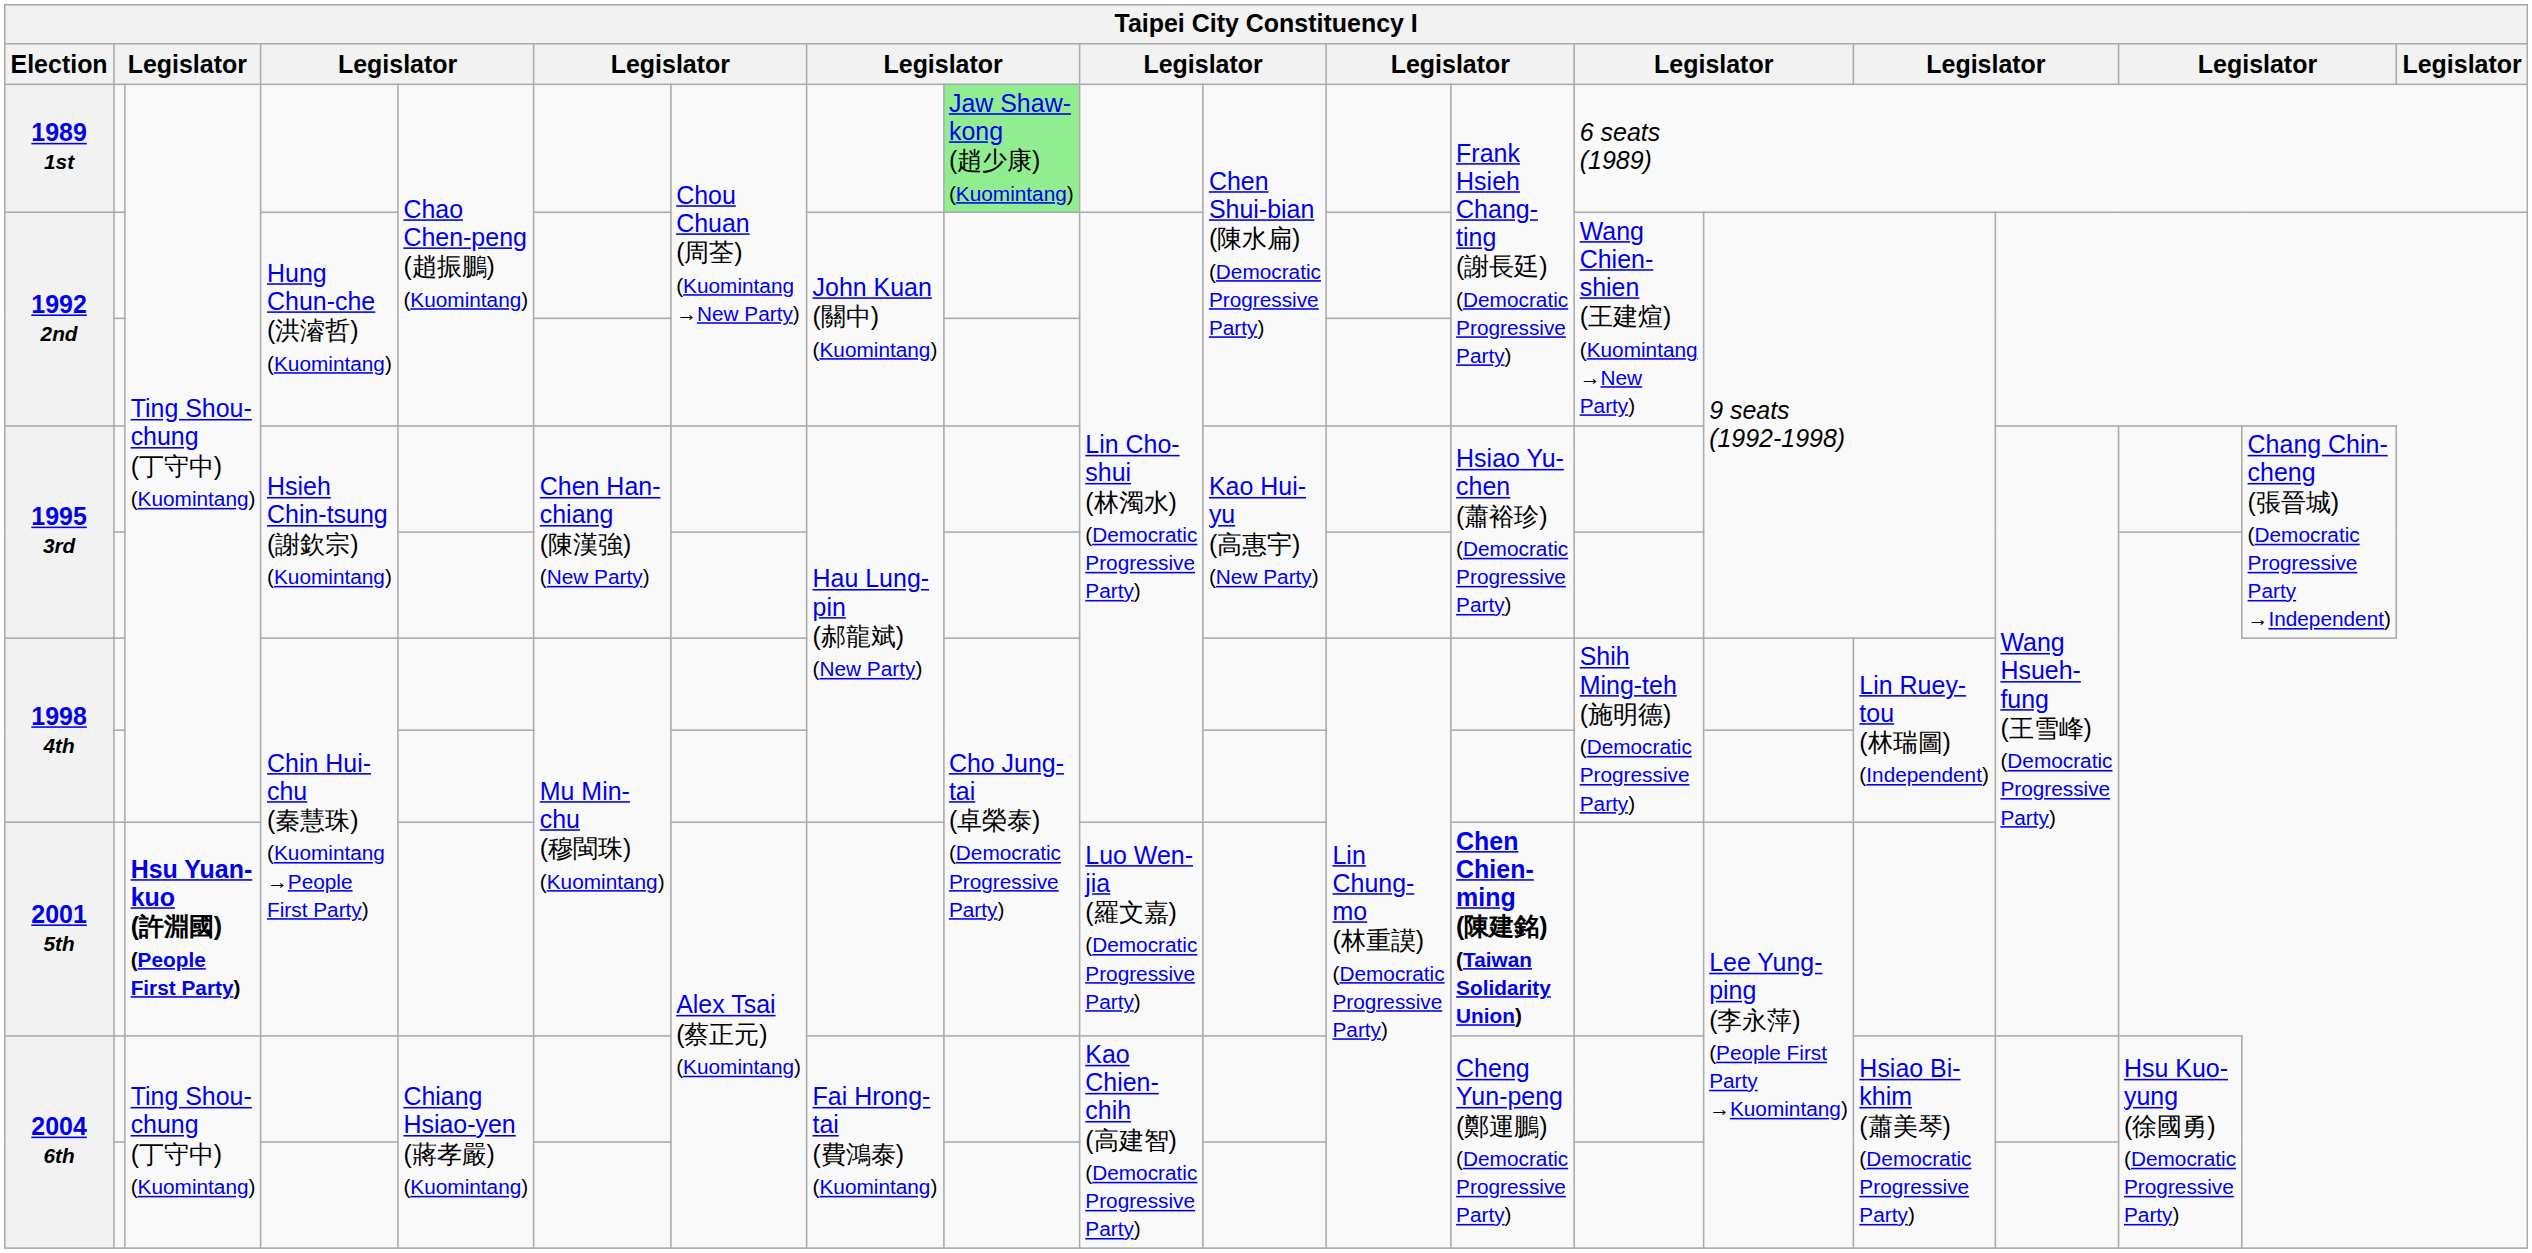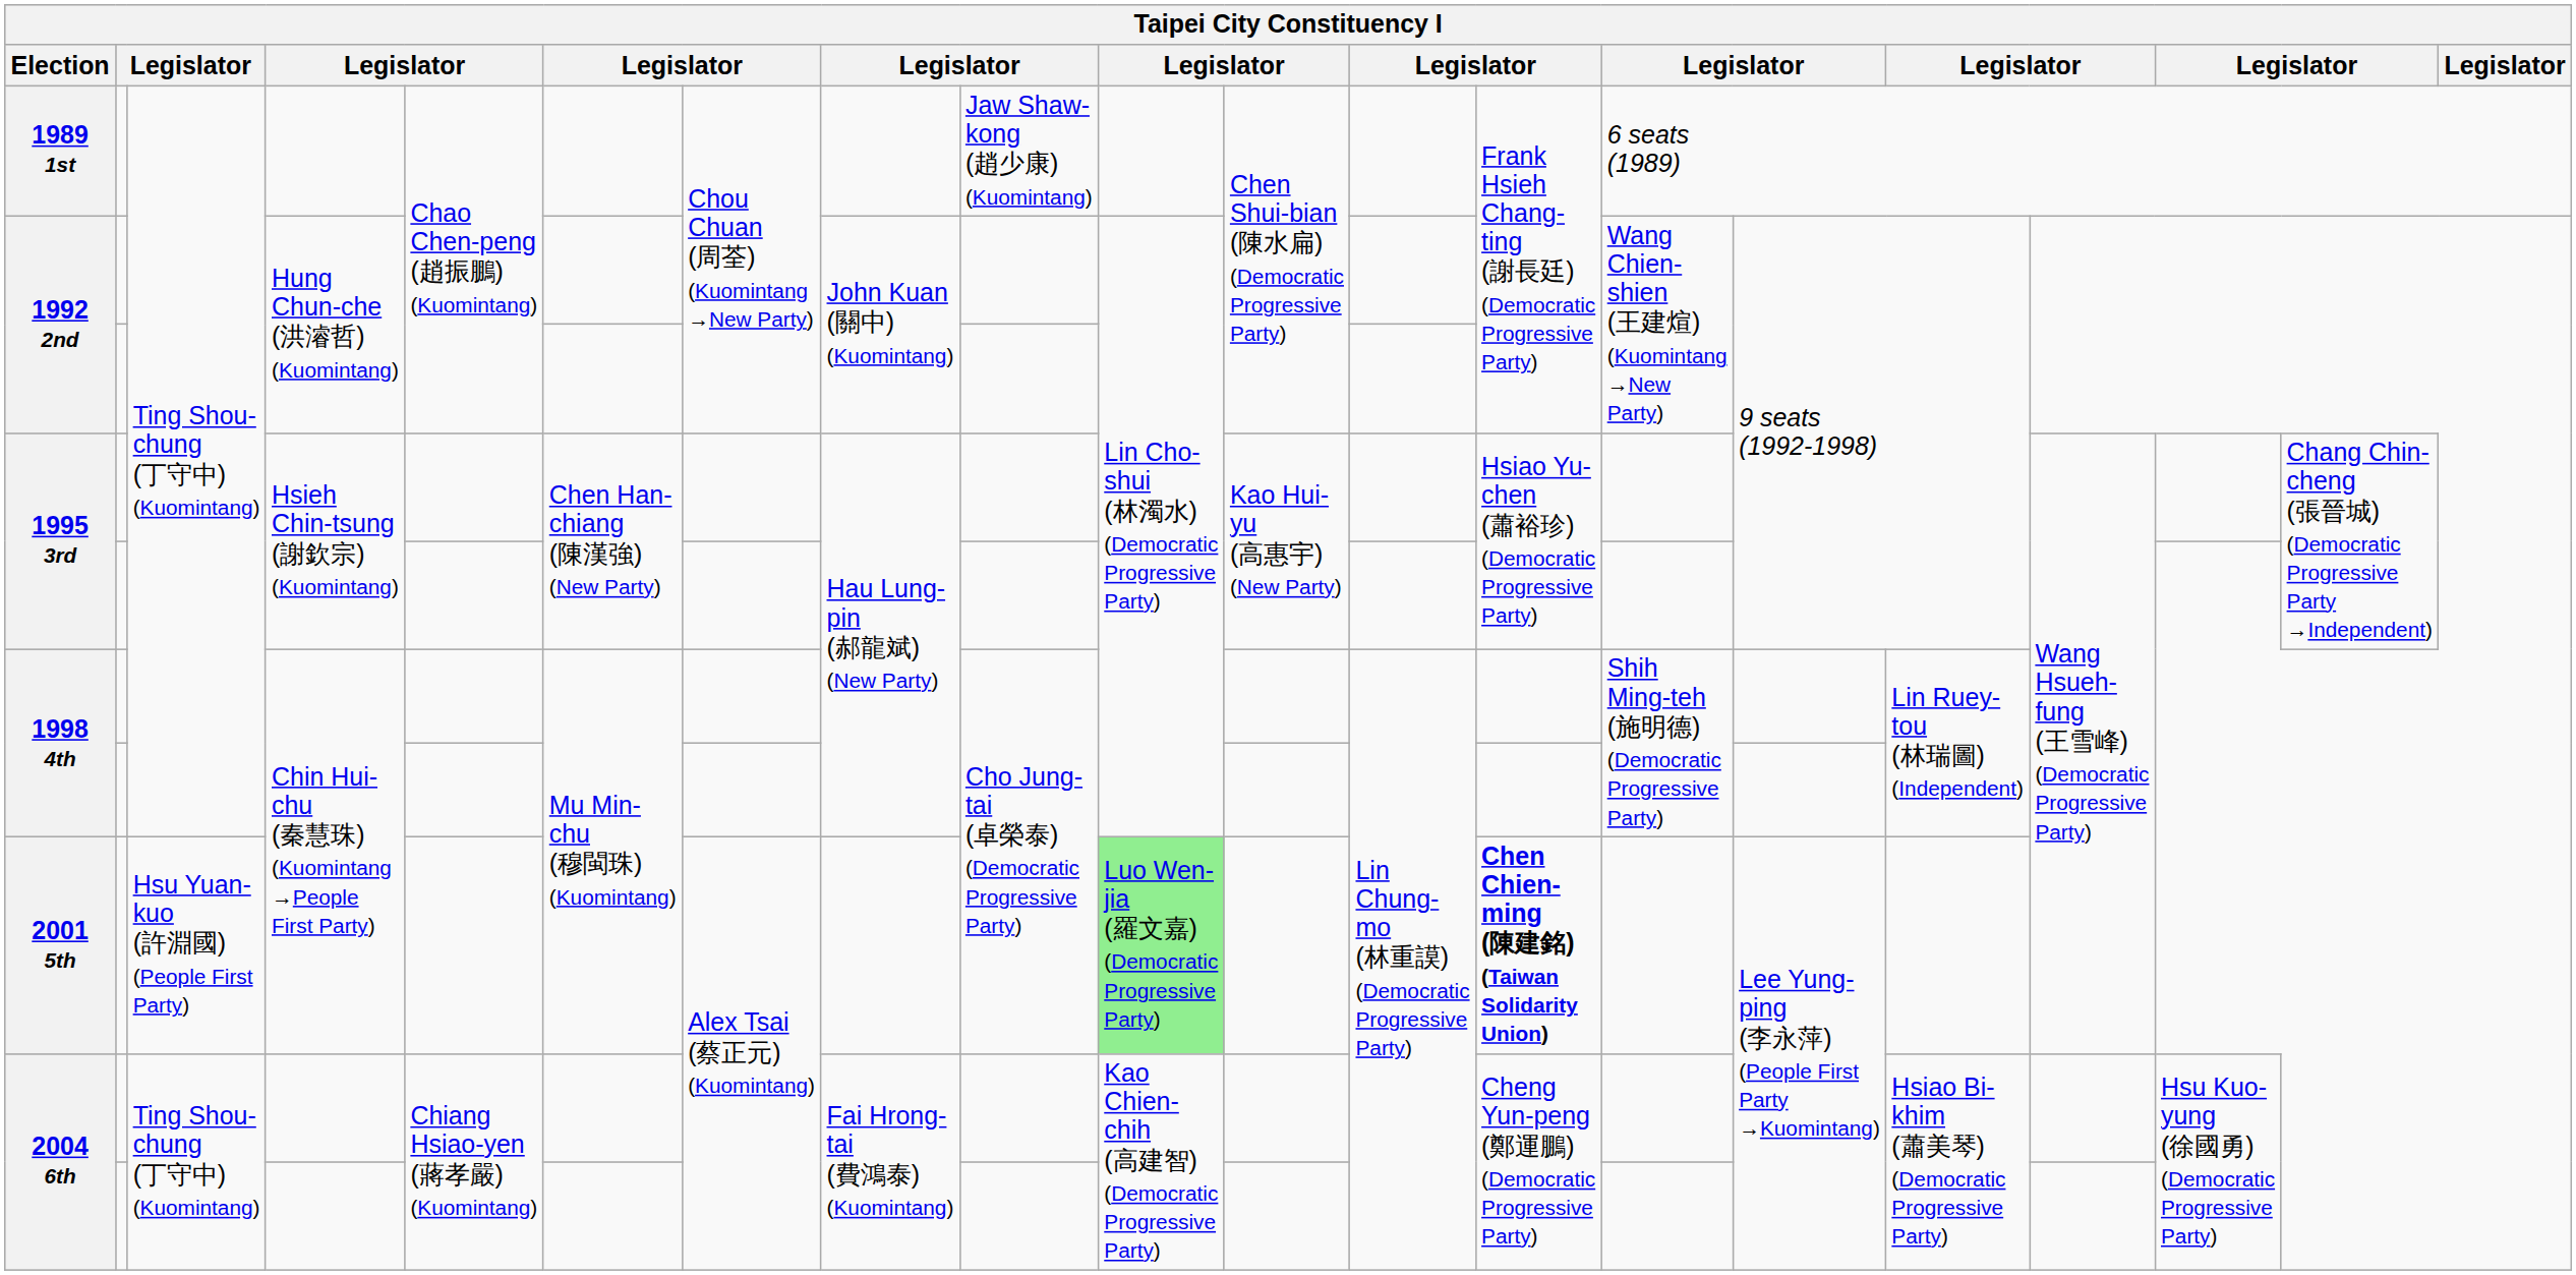1989 1st | column 9: lightgreen background -> no background
2001 5th | column 3: bold -> normal
2001 5th | column 10: no background -> lightgreen background
